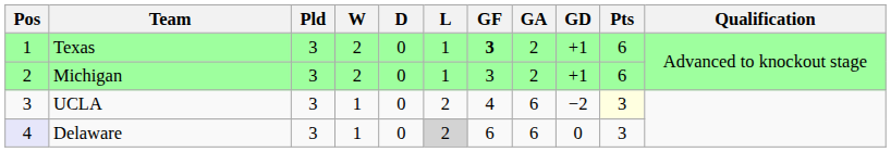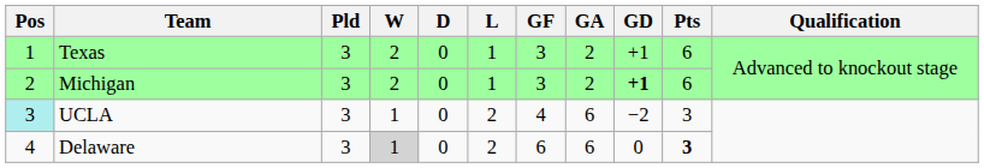Texas | GF: bold -> normal
Michigan | GD: normal -> bold
UCLA | Pos: no background -> paleturquoise background
UCLA | Pts: lightyellow background -> no background
Delaware | Pos: lavender background -> no background
Delaware | W: no background -> lightgrey background
Delaware | L: lightgrey background -> no background
Delaware | Pts: normal -> bold
